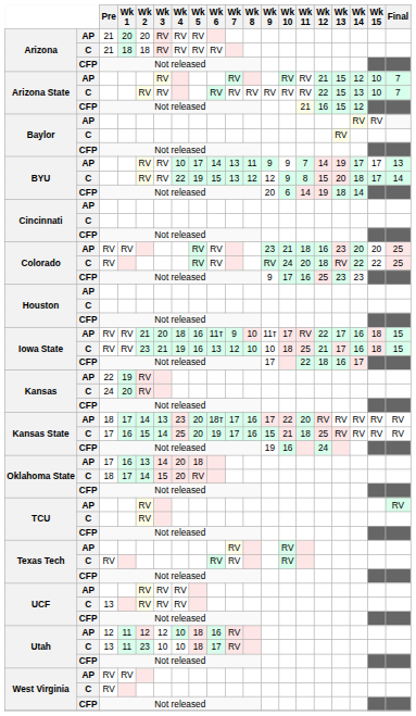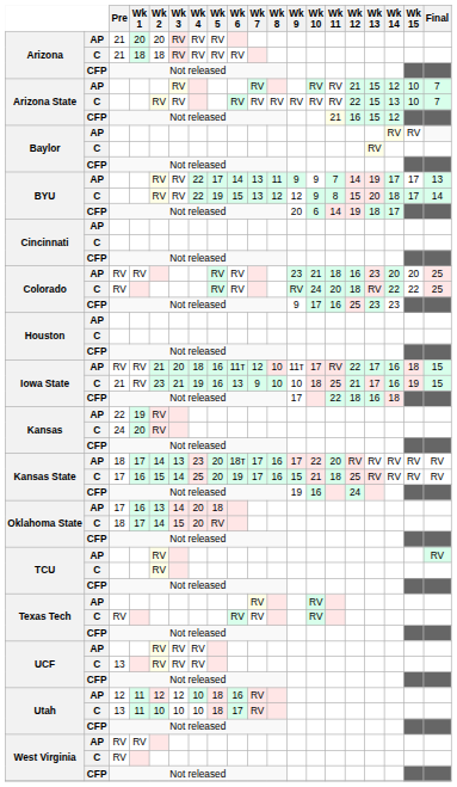BYU / AP | Wk 4: 10 -> 22
BYU / CFP | Wk 14: 14 -> 17
Iowa State / AP | Wk 7: 9 -> 12
Iowa State / C | Pre: RV -> 21
Iowa State / C | Wk 7: 12 -> 9
Iowa State / C | Wk 15: 18 -> 19
Iowa State / CFP | Wk 14: 17 -> 18
Utah / C | Wk 2: 23 -> 10
